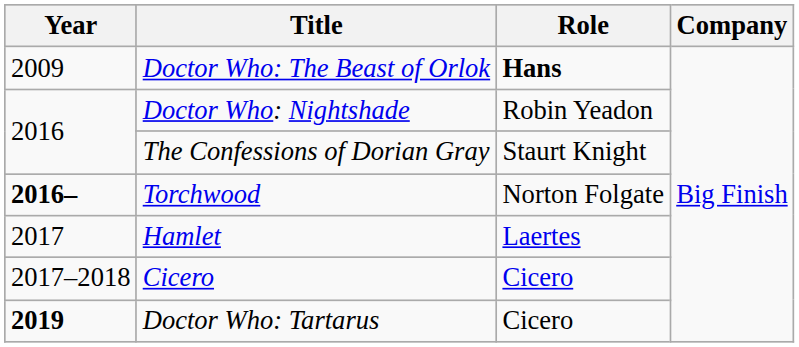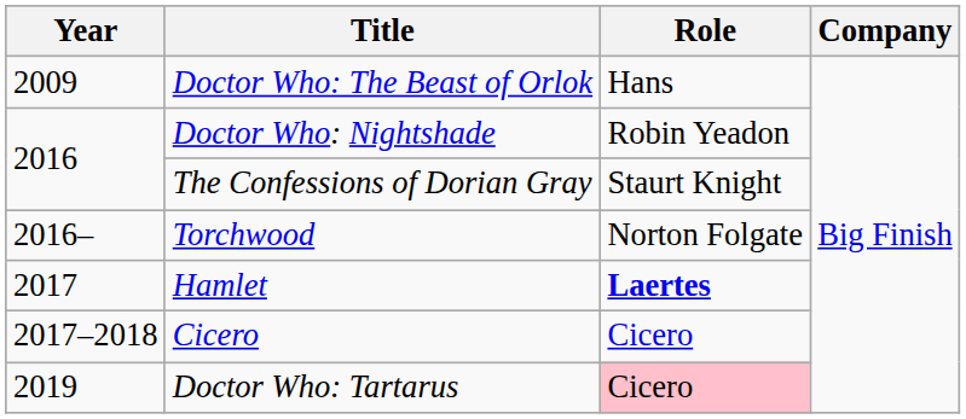Doctor Who: The Beast of Orlok | Role: bold -> normal
Torchwood | Year: bold -> normal
Hamlet | Role: normal -> bold
Doctor Who: Tartarus | Year: bold -> normal
Doctor Who: Tartarus | Role: no background -> pink background
